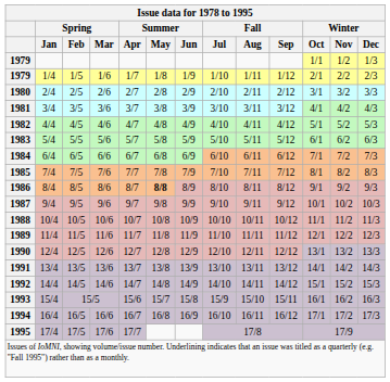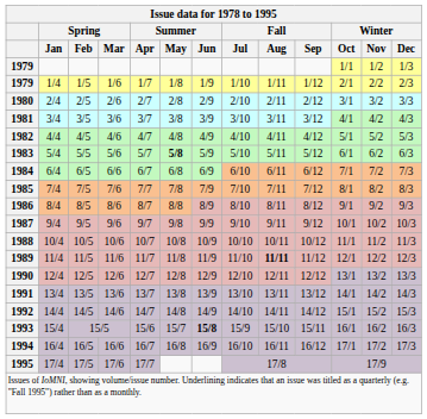1983 | Summer / May: normal -> bold
1986 | Summer / May: bold -> normal
1989 | Fall / Aug: normal -> bold
1993 | Summer / Jun: normal -> bold
